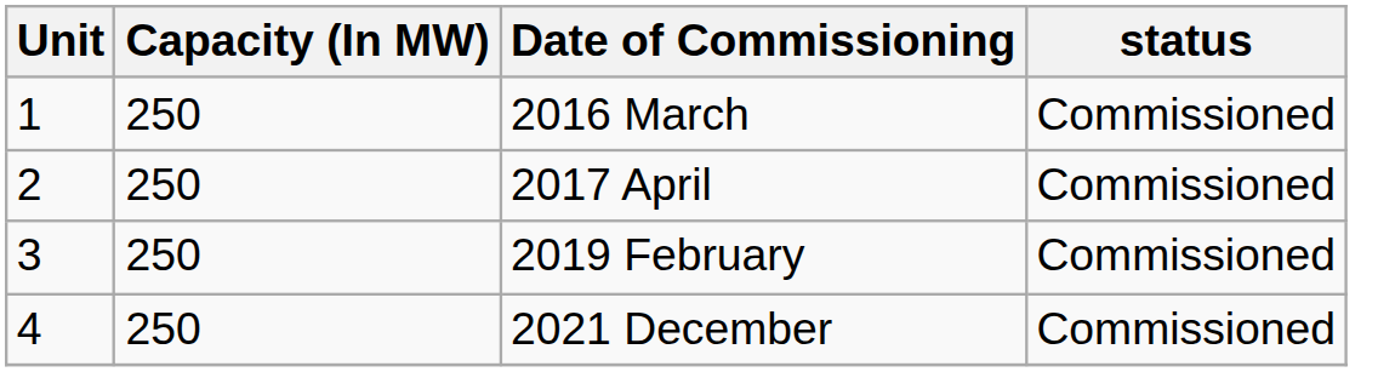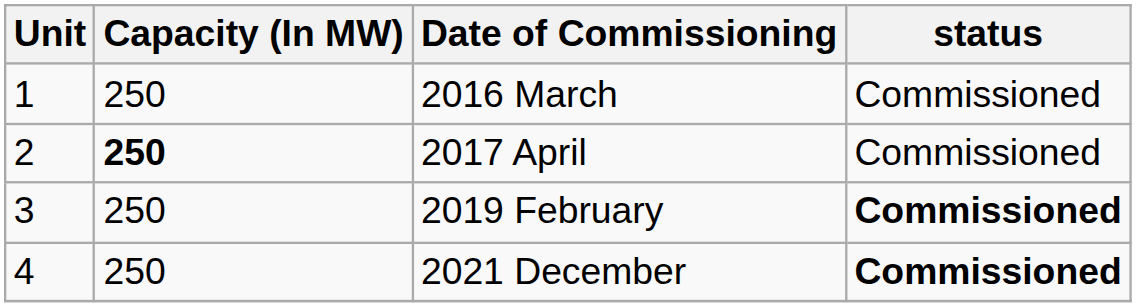2017 April | Capacity (In MW): normal -> bold
2019 February | status: normal -> bold
2021 December | status: normal -> bold
